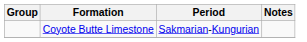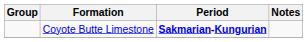Coyote Butte Limestone | Period: normal -> bold
